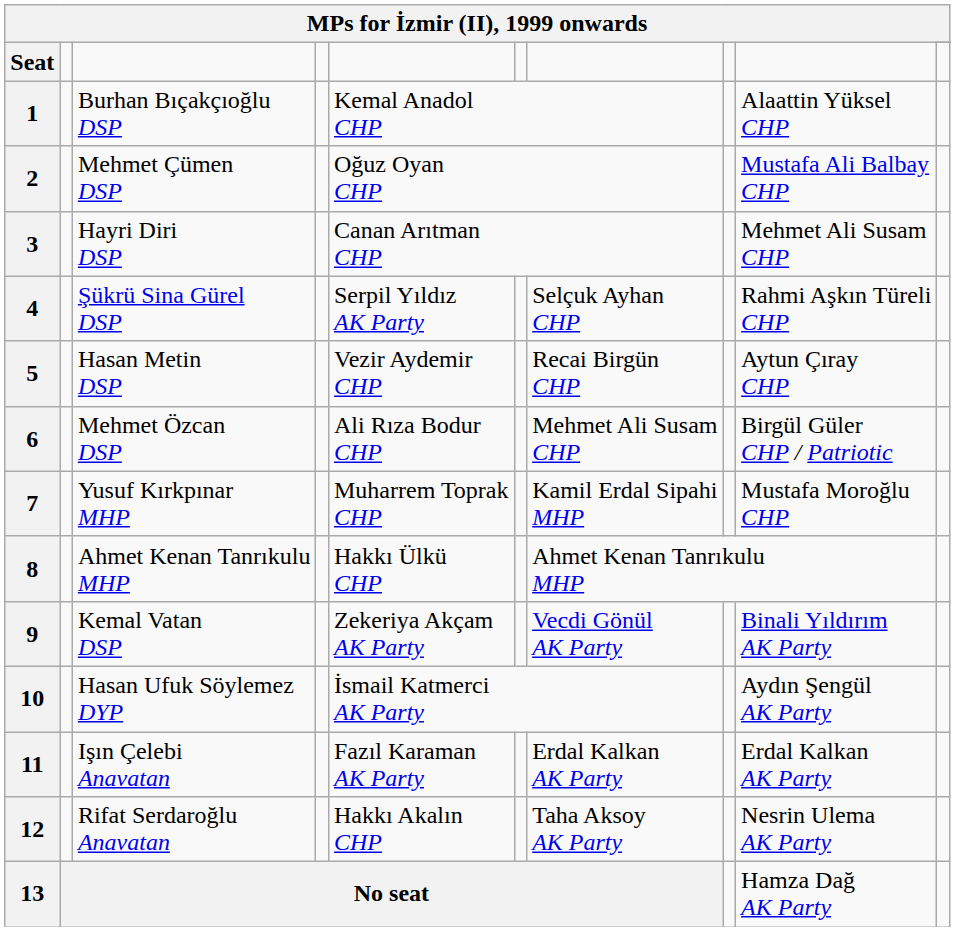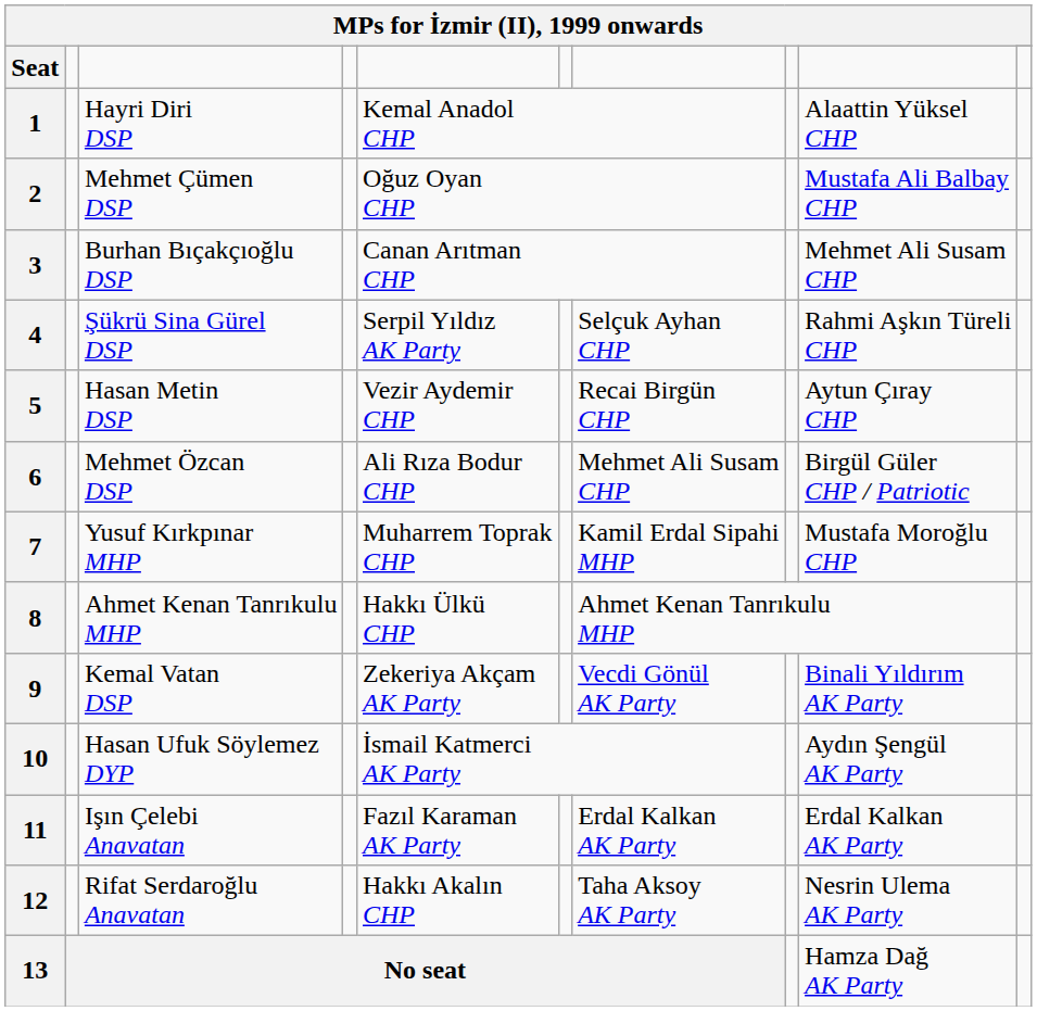1 | column 3: Burhan Bıçakçıoğlu DSP -> Hayri Diri DSP
3 | column 3: Hayri Diri DSP -> Burhan Bıçakçıoğlu DSP
